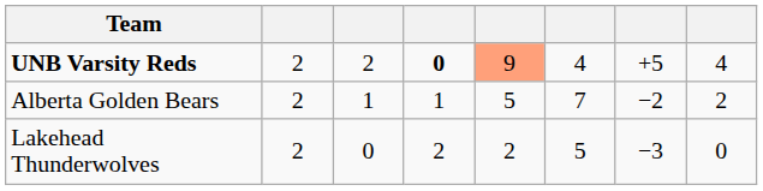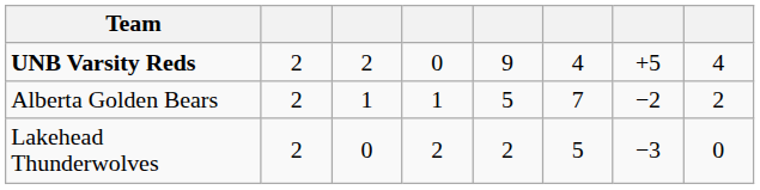UNB Varsity Reds | column 4: bold -> normal
UNB Varsity Reds | column 5: lightsalmon background -> no background
